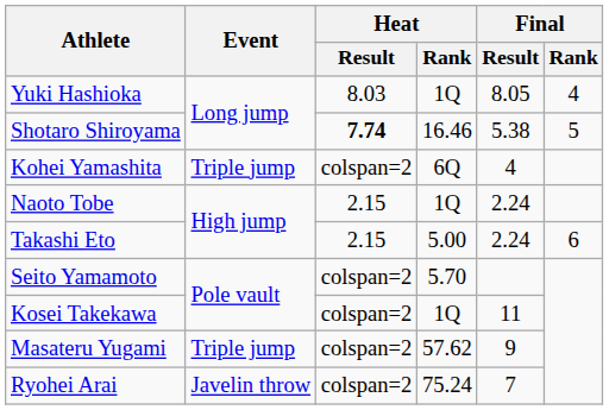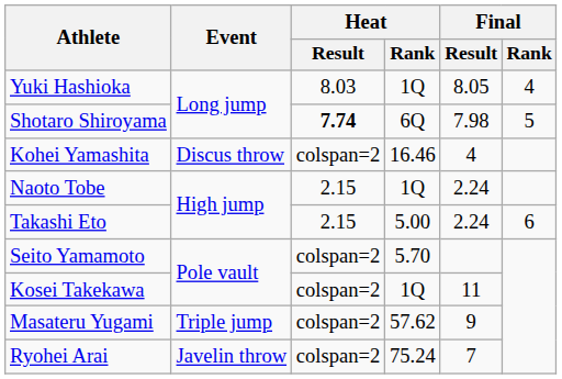Shotaro Shiroyama | Heat / Rank: 16.46 -> 6Q
Shotaro Shiroyama | Final / Result: 5.38 -> 7.98
Kohei Yamashita | Event: Triple jump -> Discus throw
Kohei Yamashita | Heat / Rank: 6Q -> 16.46
